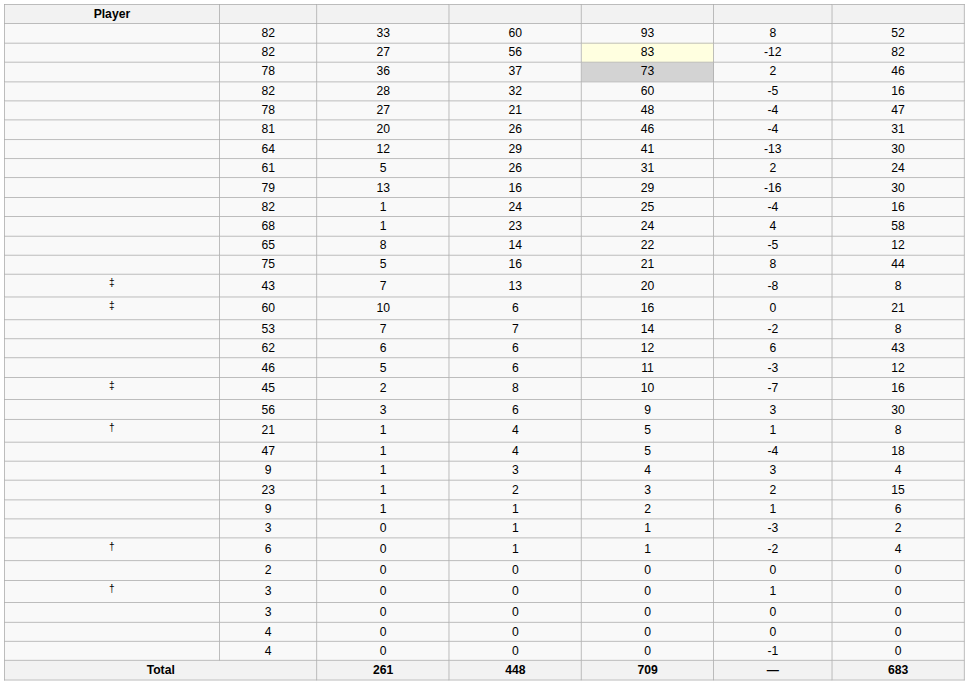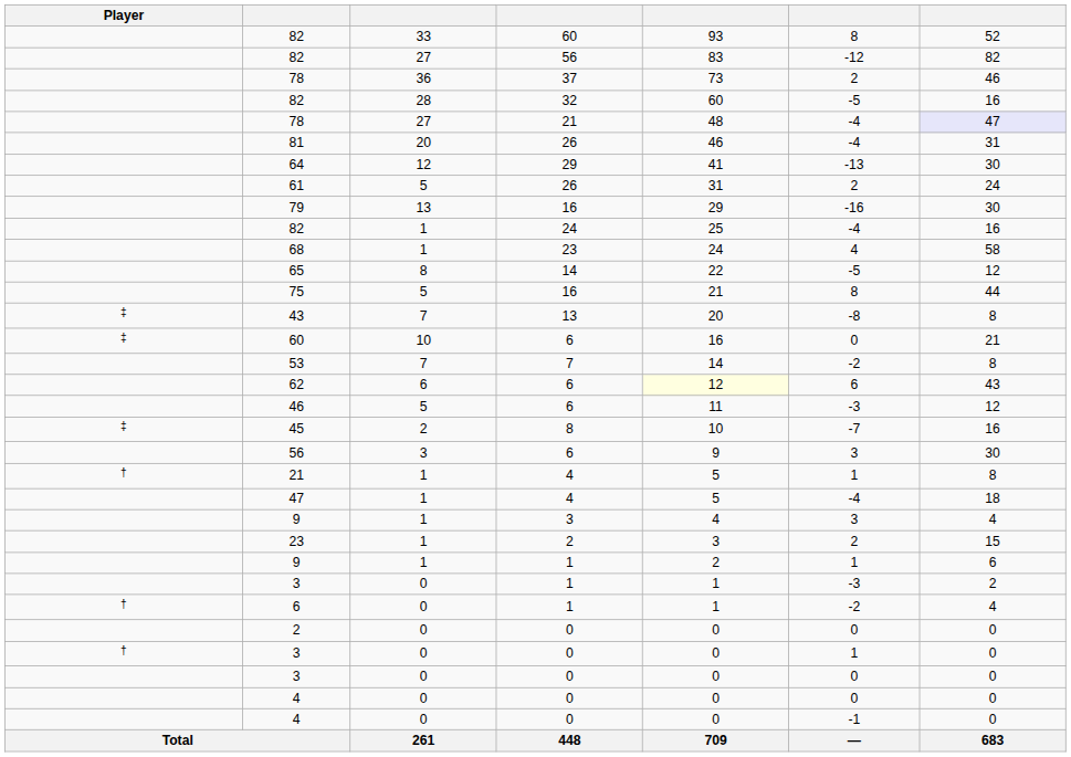82 / 56 | column 5: lightyellow background -> no background
78 / 37 | column 5: lightgrey background -> no background
78 / 21 | column 7: no background -> lavender background
62 | column 5: no background -> lightyellow background
